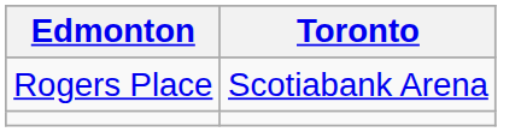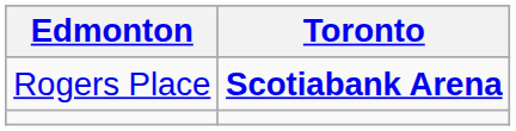Rogers Place | Toronto: normal -> bold
